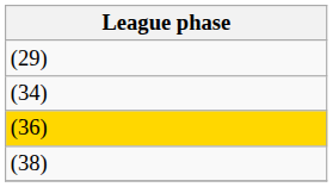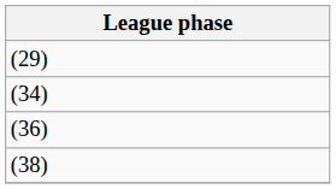row 4 | column 1: gold background -> no background
